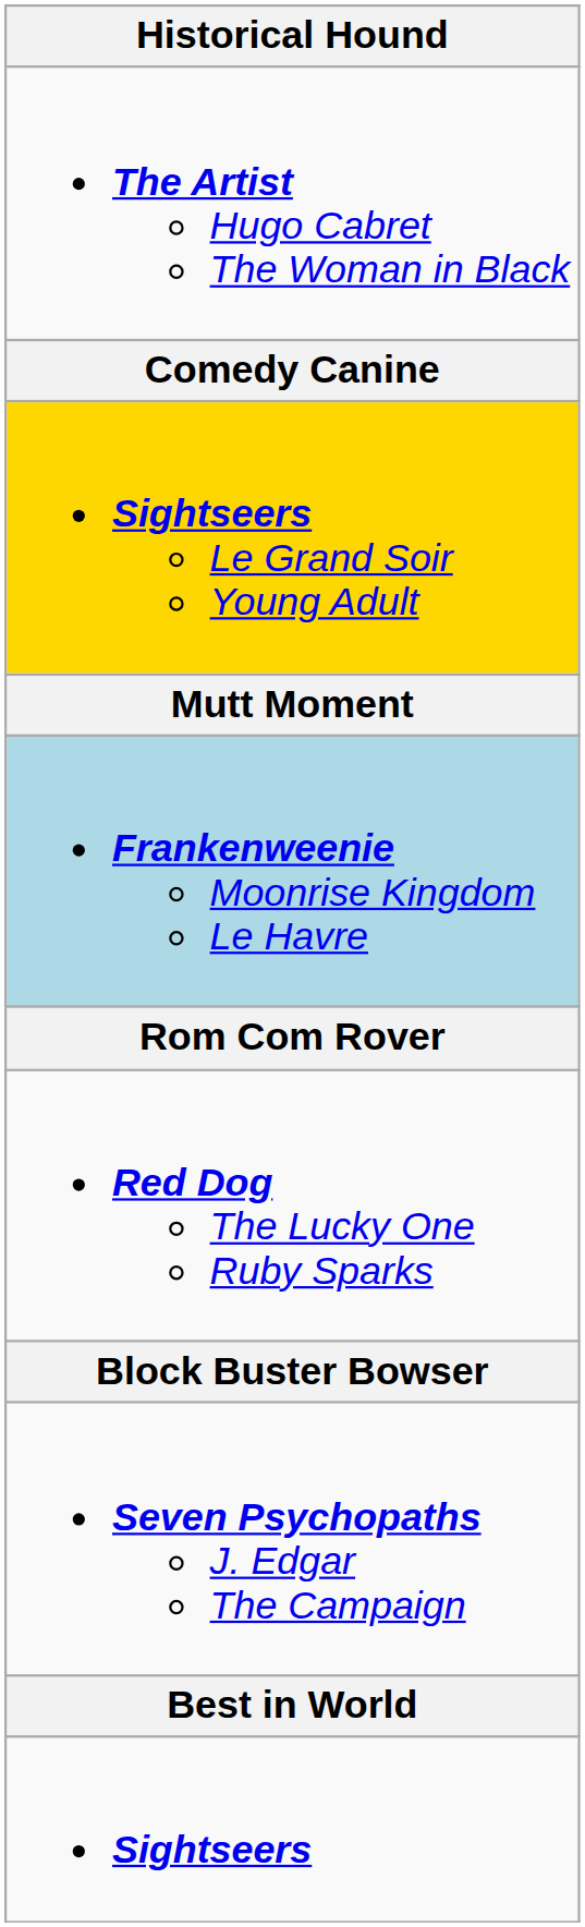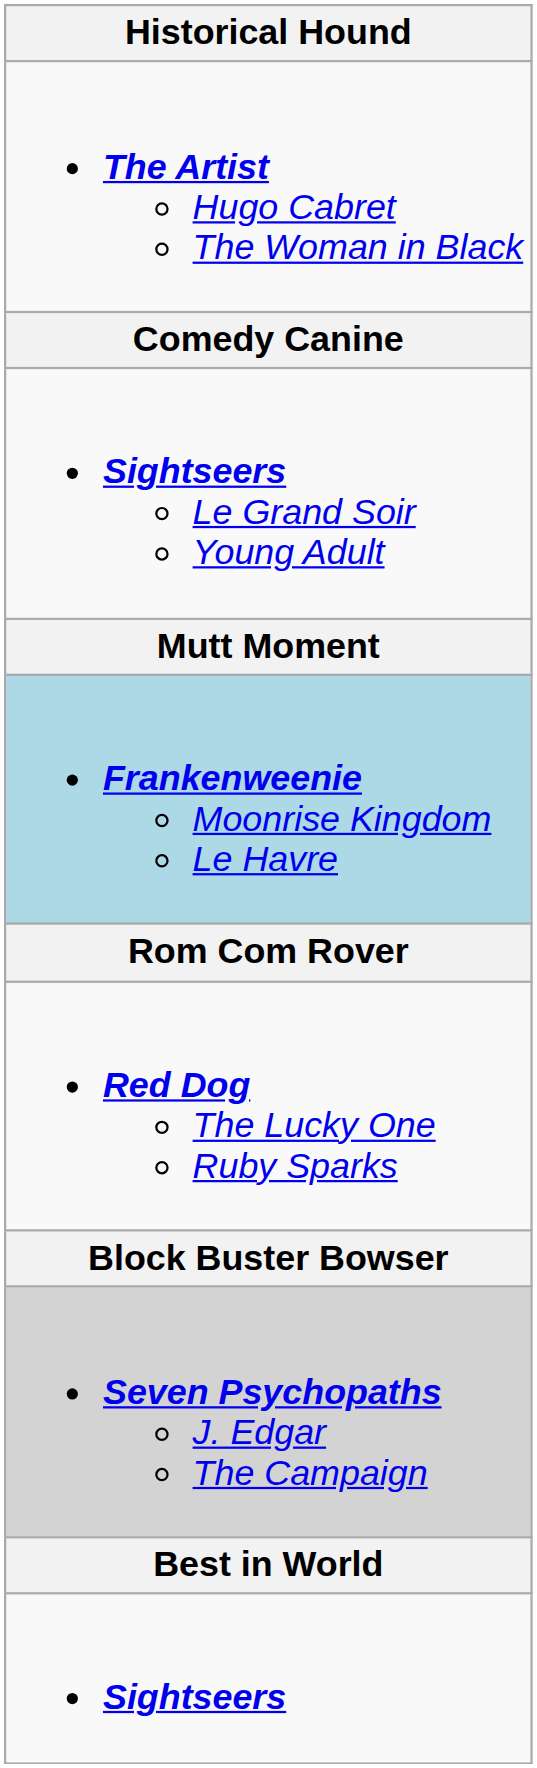row 4 | column 1: gold background -> no background
row 10 | column 1: no background -> lightgrey background
